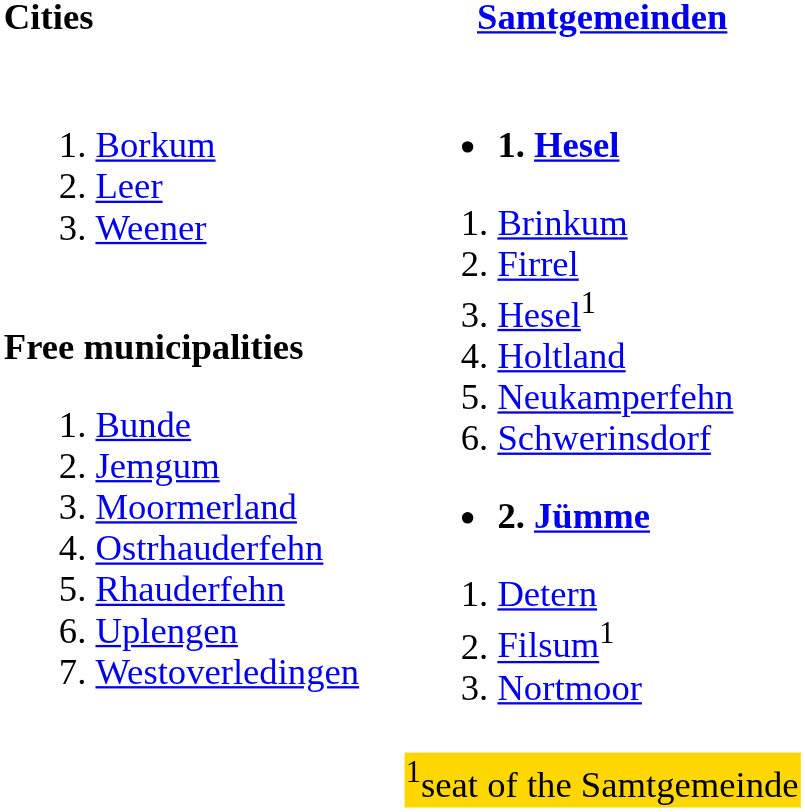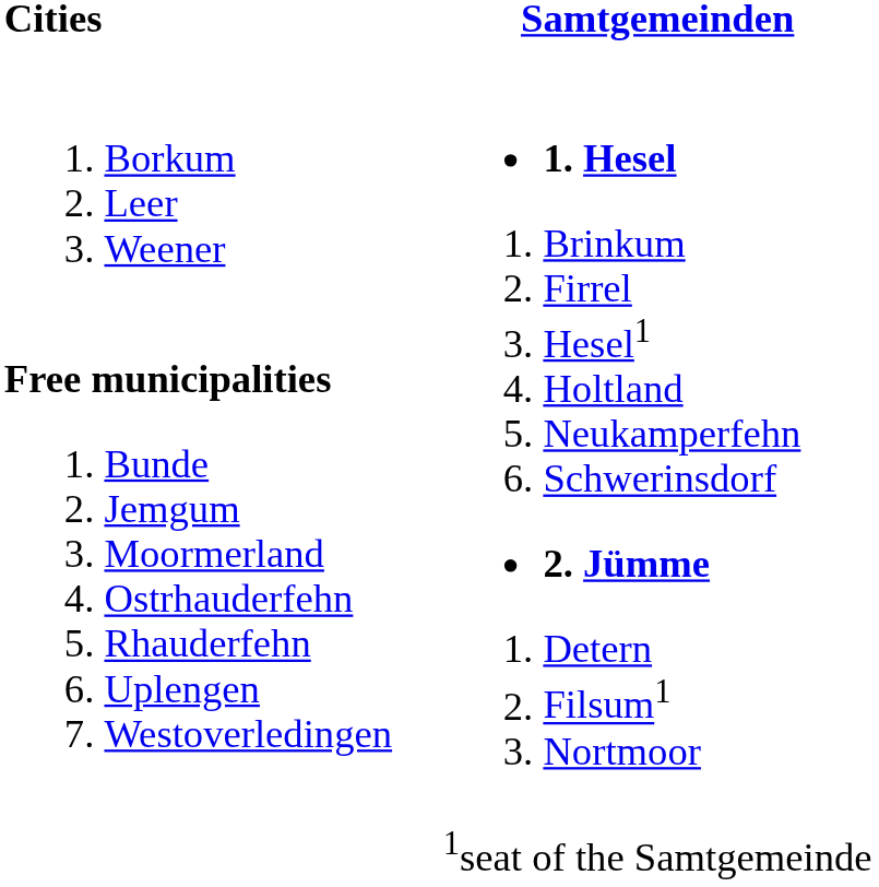row 3 | Samtgemeinden: gold background -> no background
